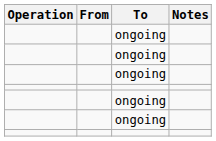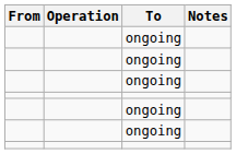columns swapped: Operation <-> From
